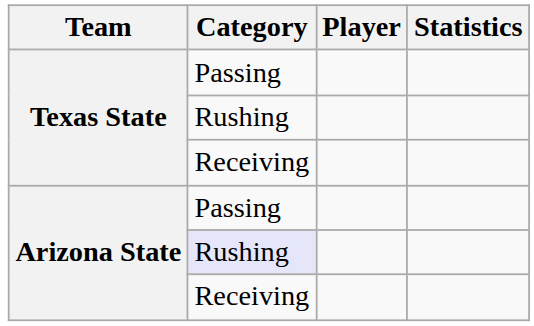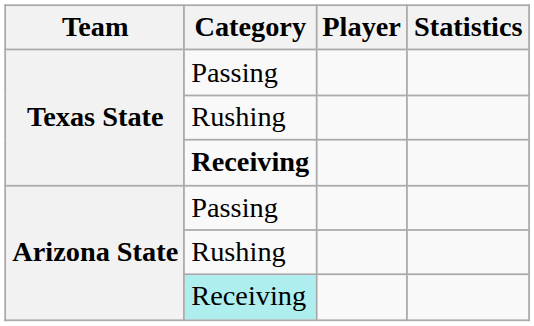Texas State / Receiving | Category: normal -> bold
Arizona State / Rushing | Category: lavender background -> no background
Arizona State / Receiving | Category: no background -> paleturquoise background
